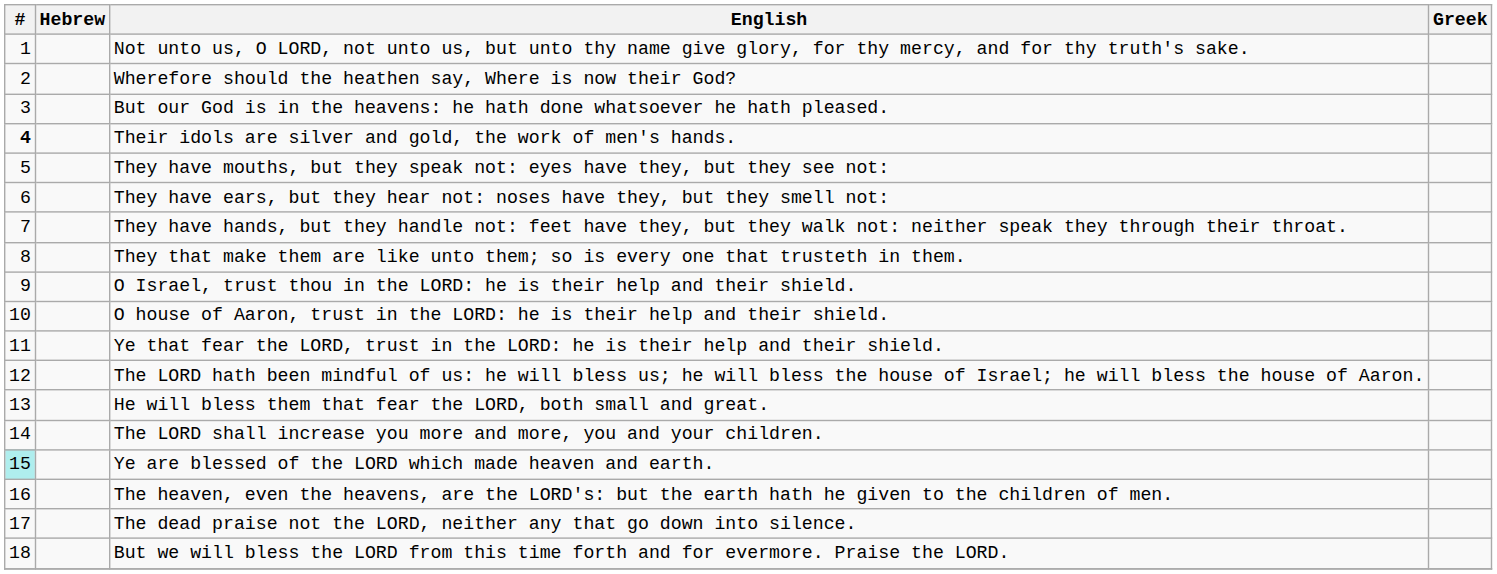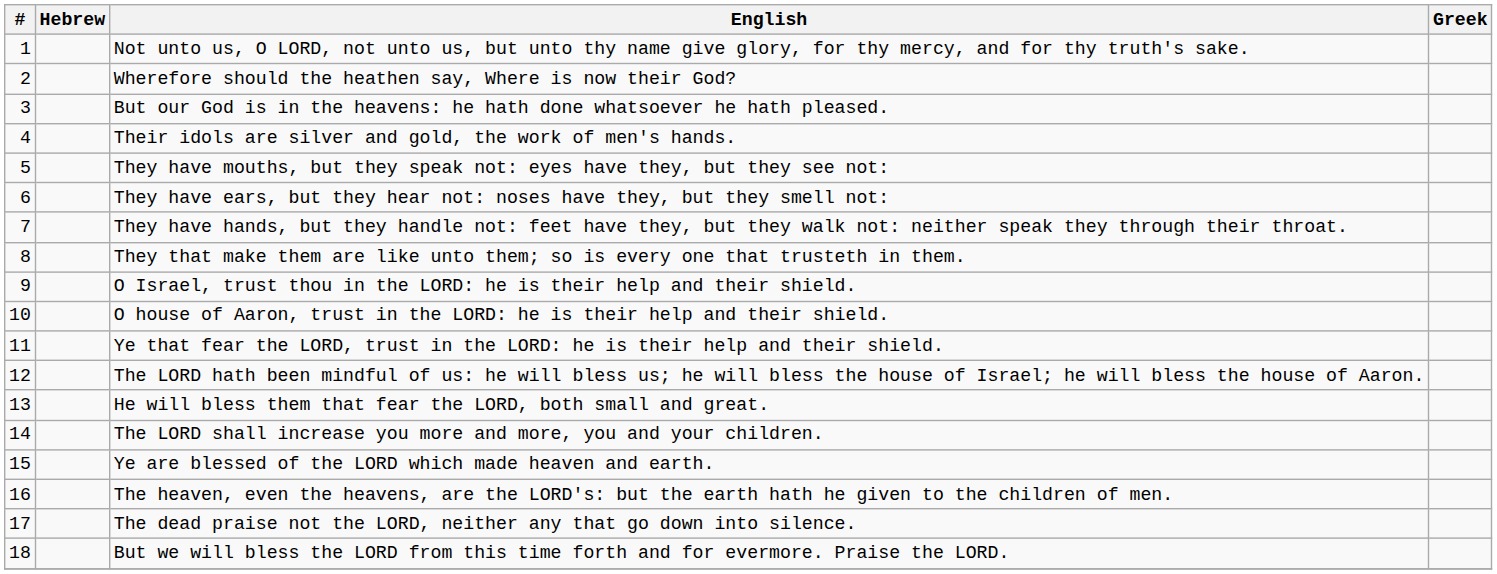Their idols are silver and gold, the work of men's hands. | #: bold -> normal
Ye are blessed of the LORD which made heaven and earth. | #: paleturquoise background -> no background
